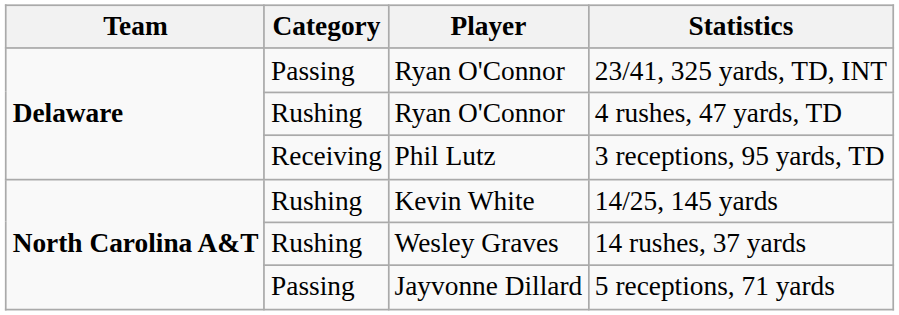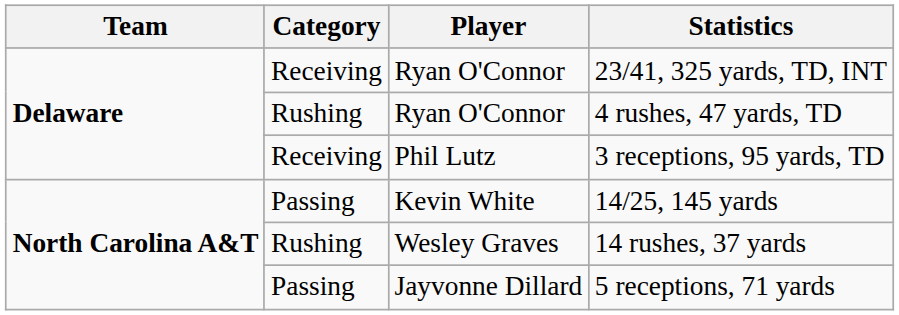23/41, 325 yards, TD, INT | Category: Passing -> Receiving
14/25, 145 yards | Category: Rushing -> Passing
